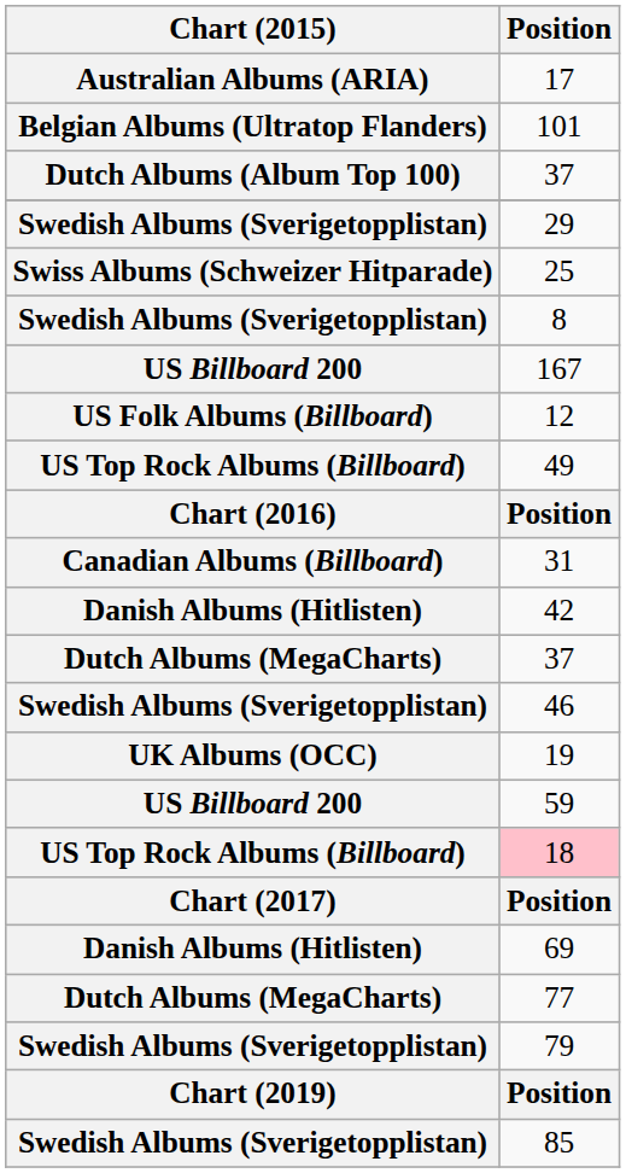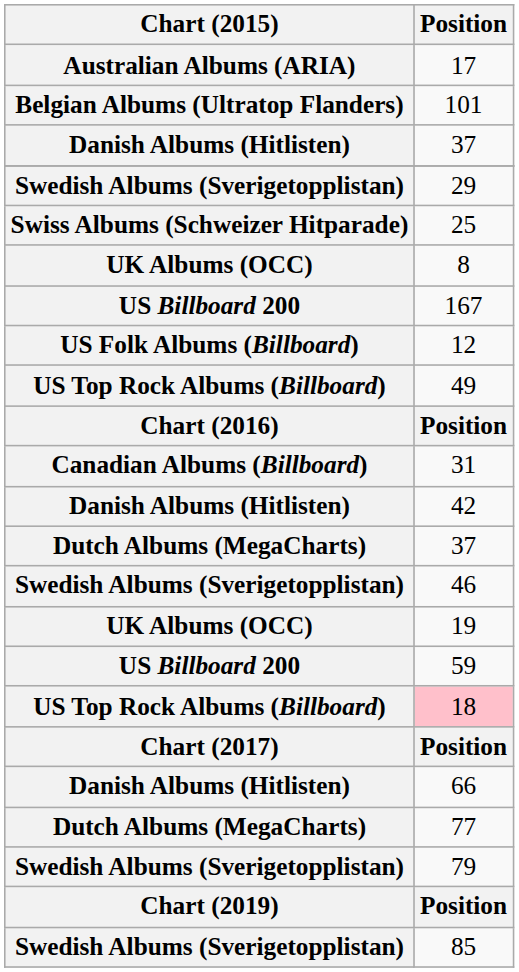row 4 | Chart (2015): Dutch Albums (Album Top 100) -> Danish Albums (Hitlisten)
row 7 | Chart (2015): Swedish Albums (Sverigetopplistan) -> UK Albums (OCC)
row 20 | Position: 69 -> 66
